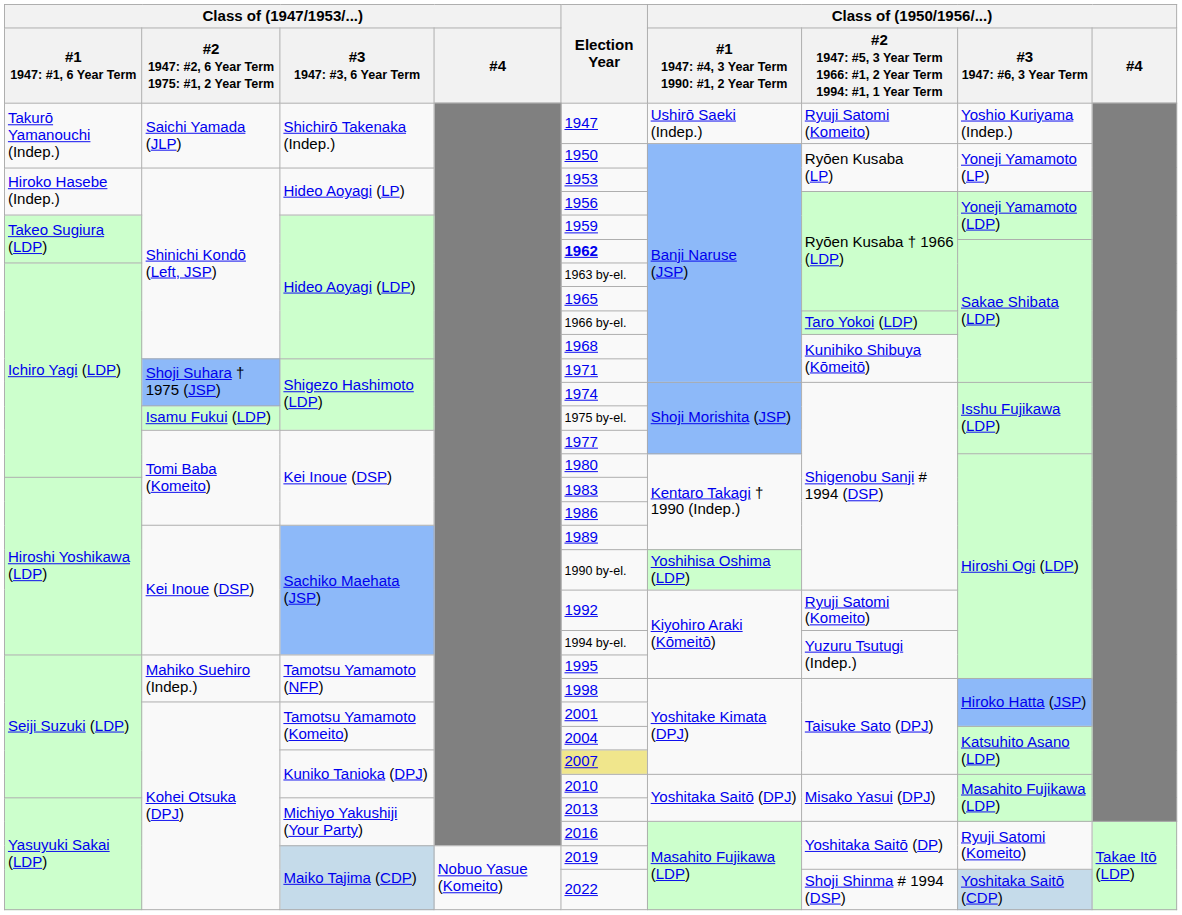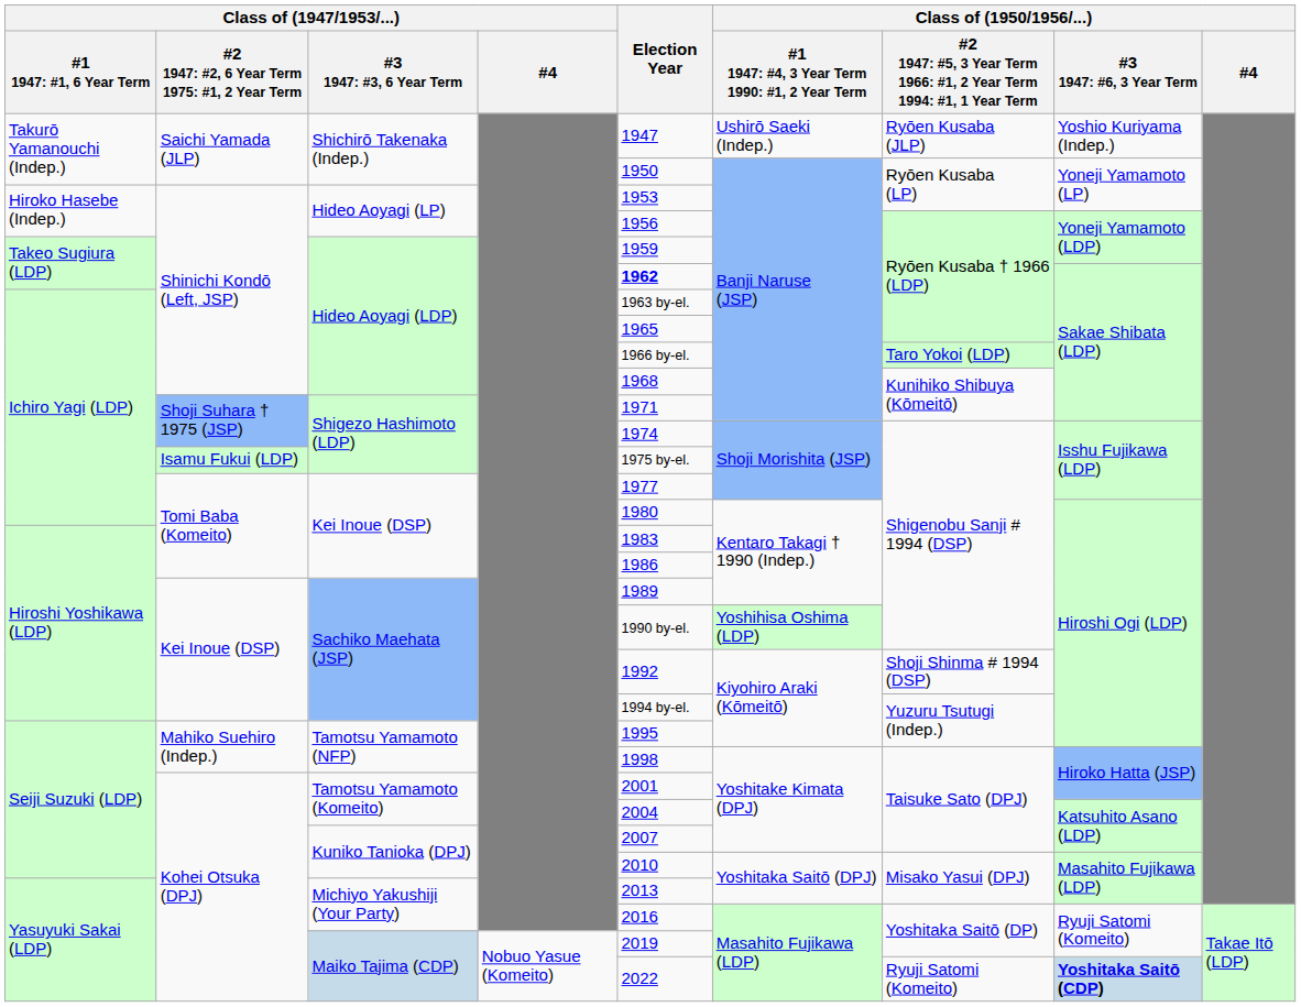row 3 | column 7: Ryuji Satomi (Komeito) -> Ryōen Kusaba (JLP)
row 22 | column 7: Ryuji Satomi (Komeito) -> Shoji Shinma # 1994 (DSP)
row 28 | Election Year: khaki background -> no background
row 33 | column 7: Shoji Shinma # 1994 (DSP) -> Ryuji Satomi (Komeito)
row 33 | column 8: normal -> bold
